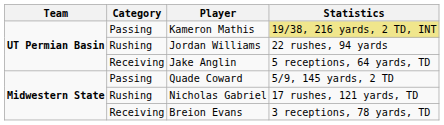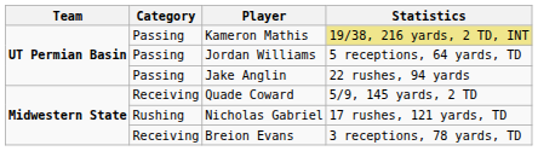Jordan Williams | Category: Rushing -> Passing
Jordan Williams | Statistics: 22 rushes, 94 yards -> 5 receptions, 64 yards, TD
Jake Anglin | Category: Receiving -> Passing
Jake Anglin | Statistics: 5 receptions, 64 yards, TD -> 22 rushes, 94 yards
Quade Coward | Category: Passing -> Receiving
